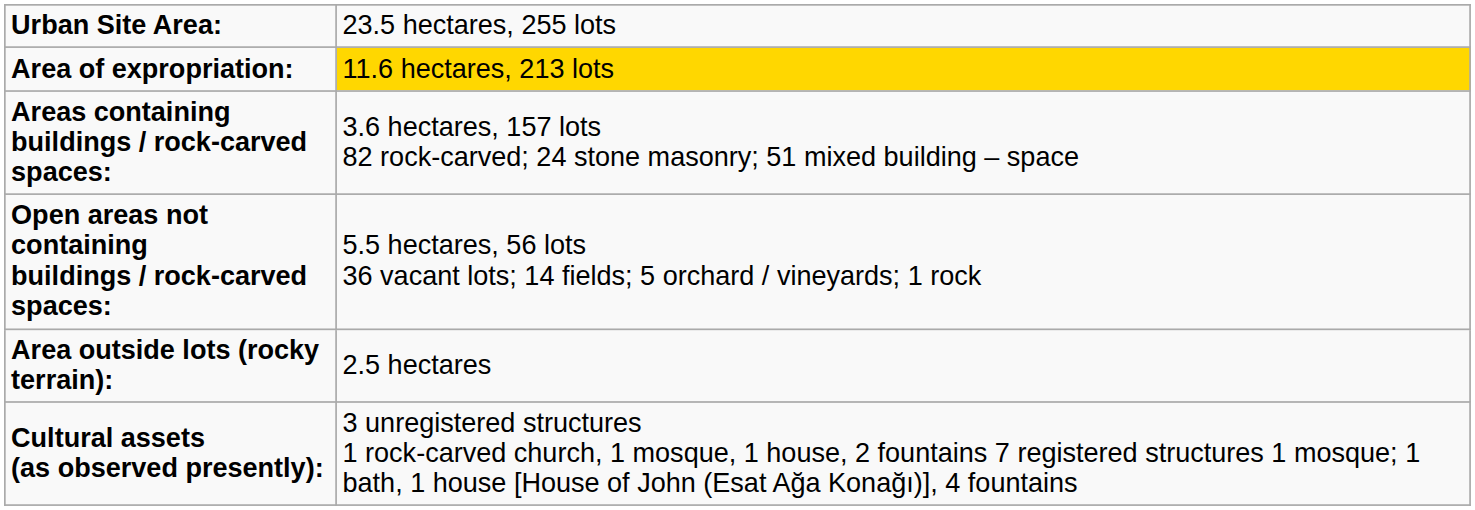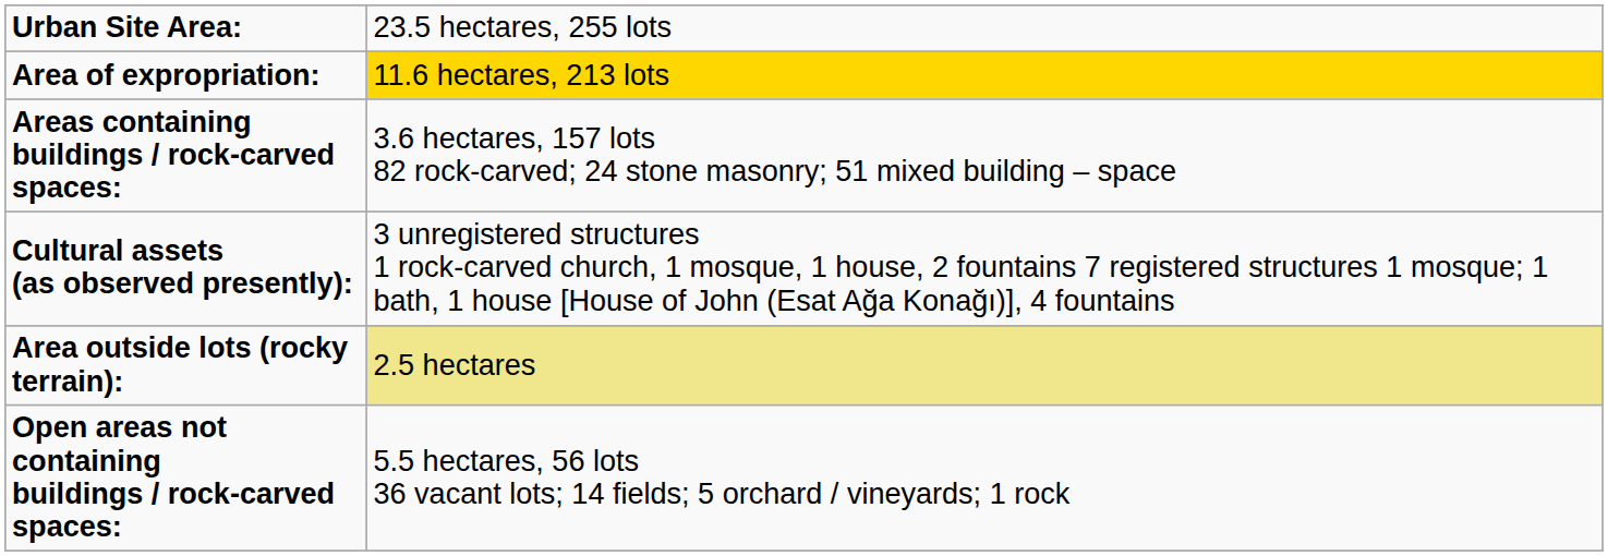rows swapped: Open areas not containing buildings / rock-carved spaces: <-> Cultural assets (as observed presently):
Area outside lots (rocky terrain): | column 2: no background -> khaki background
